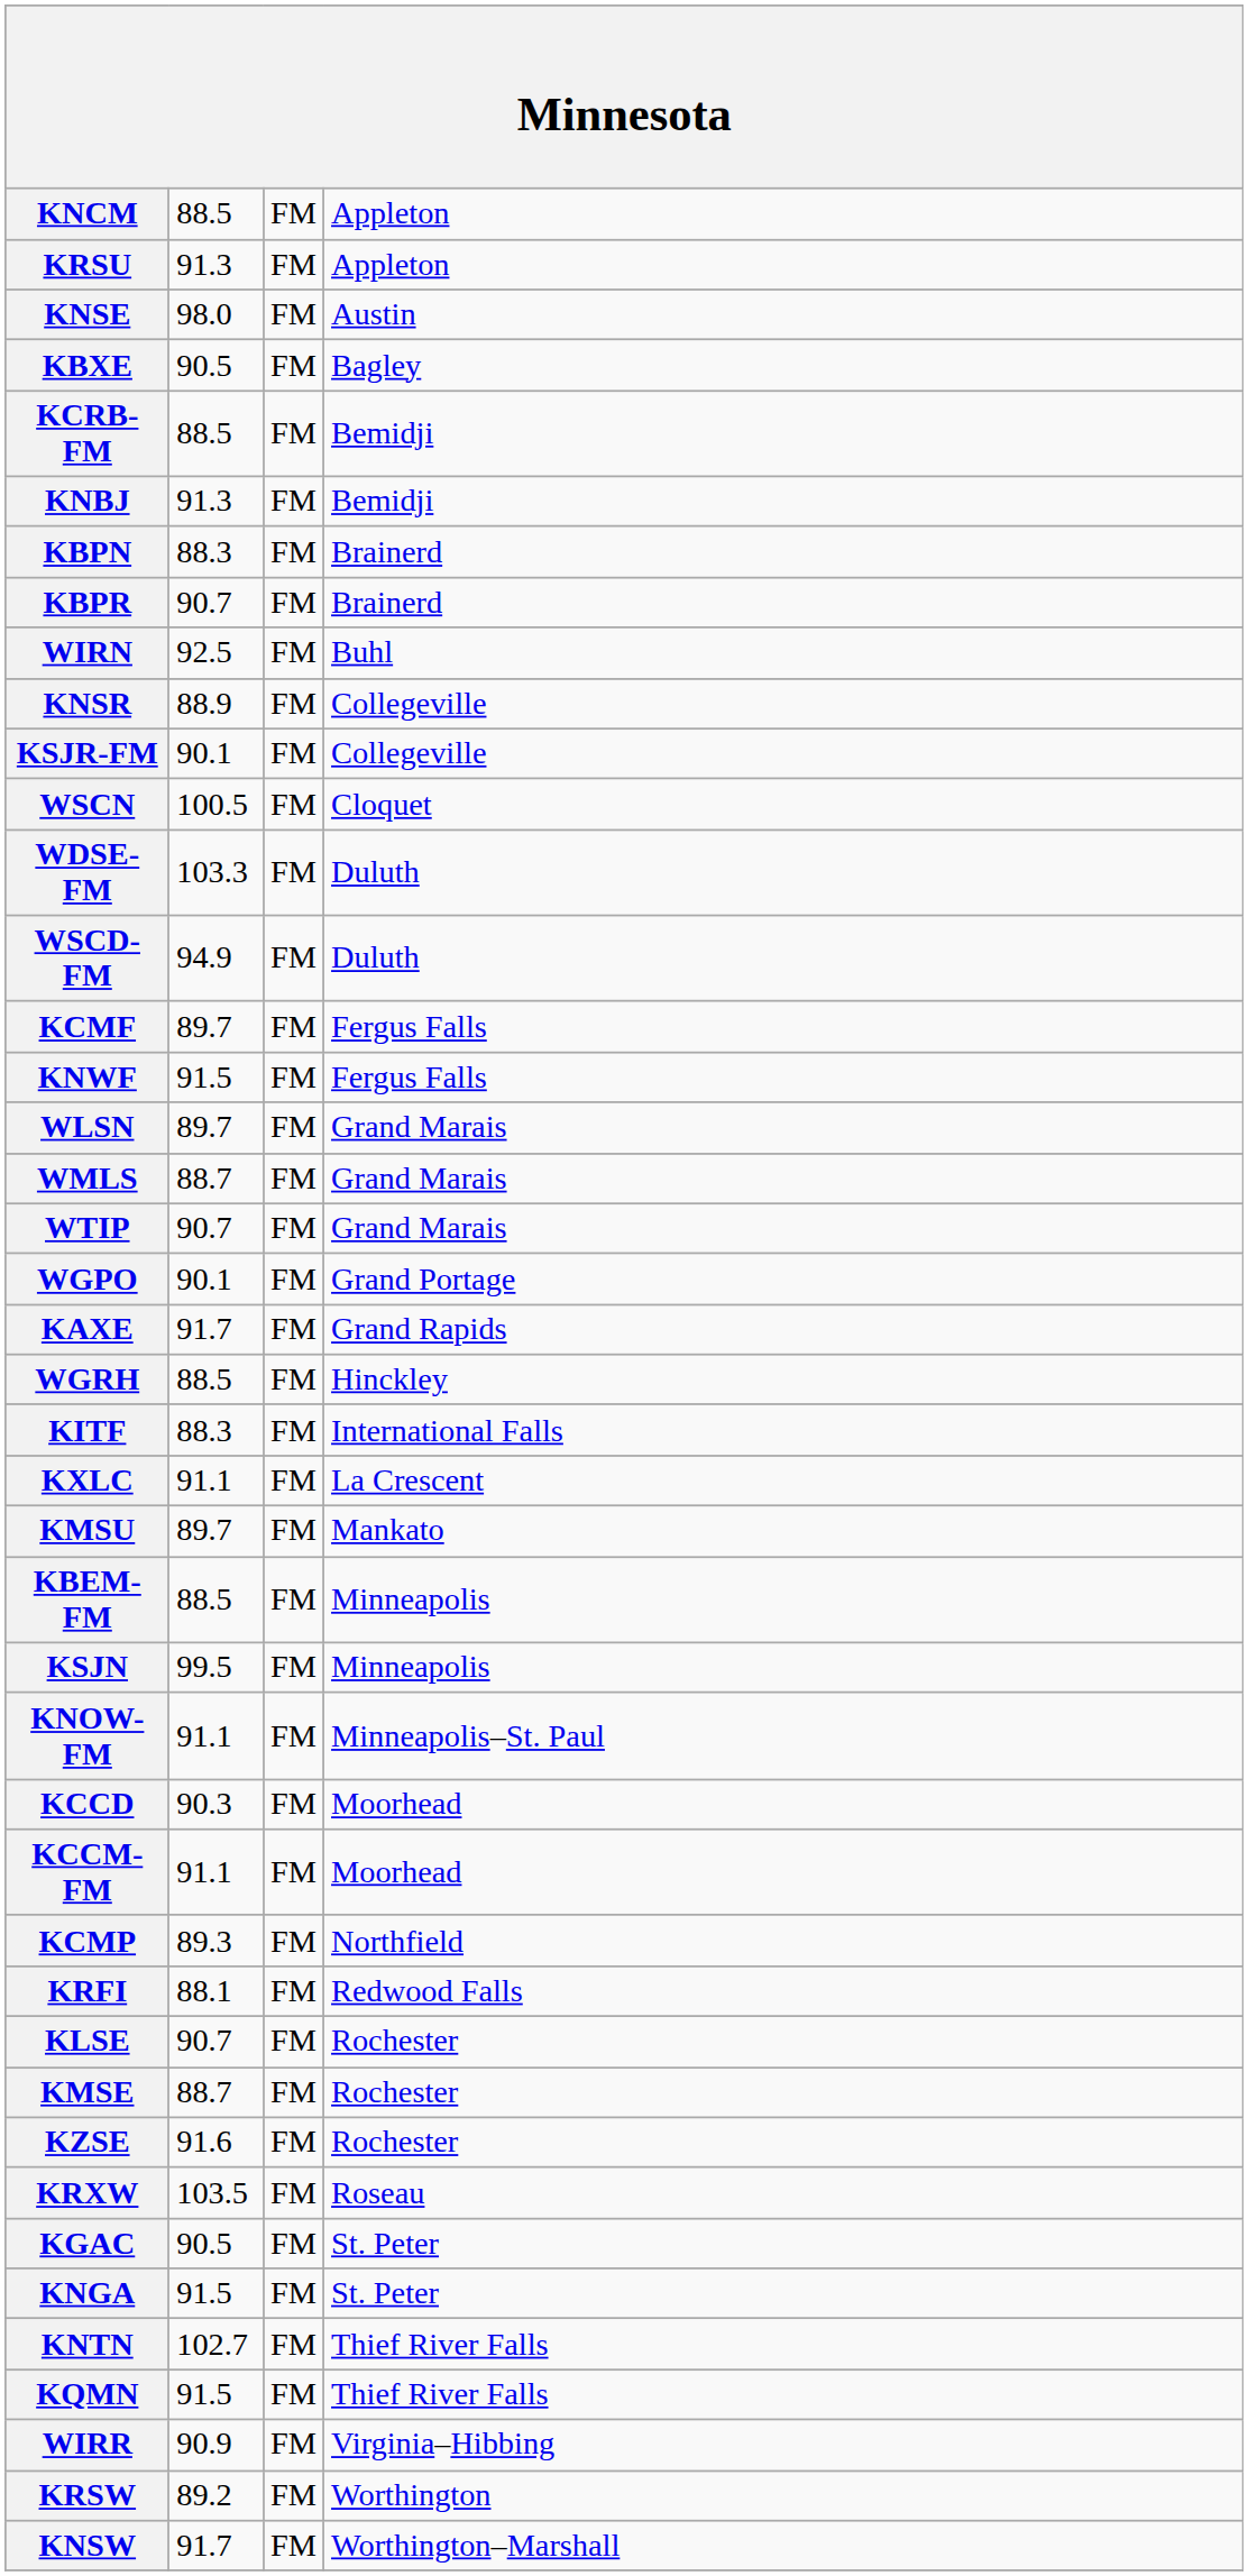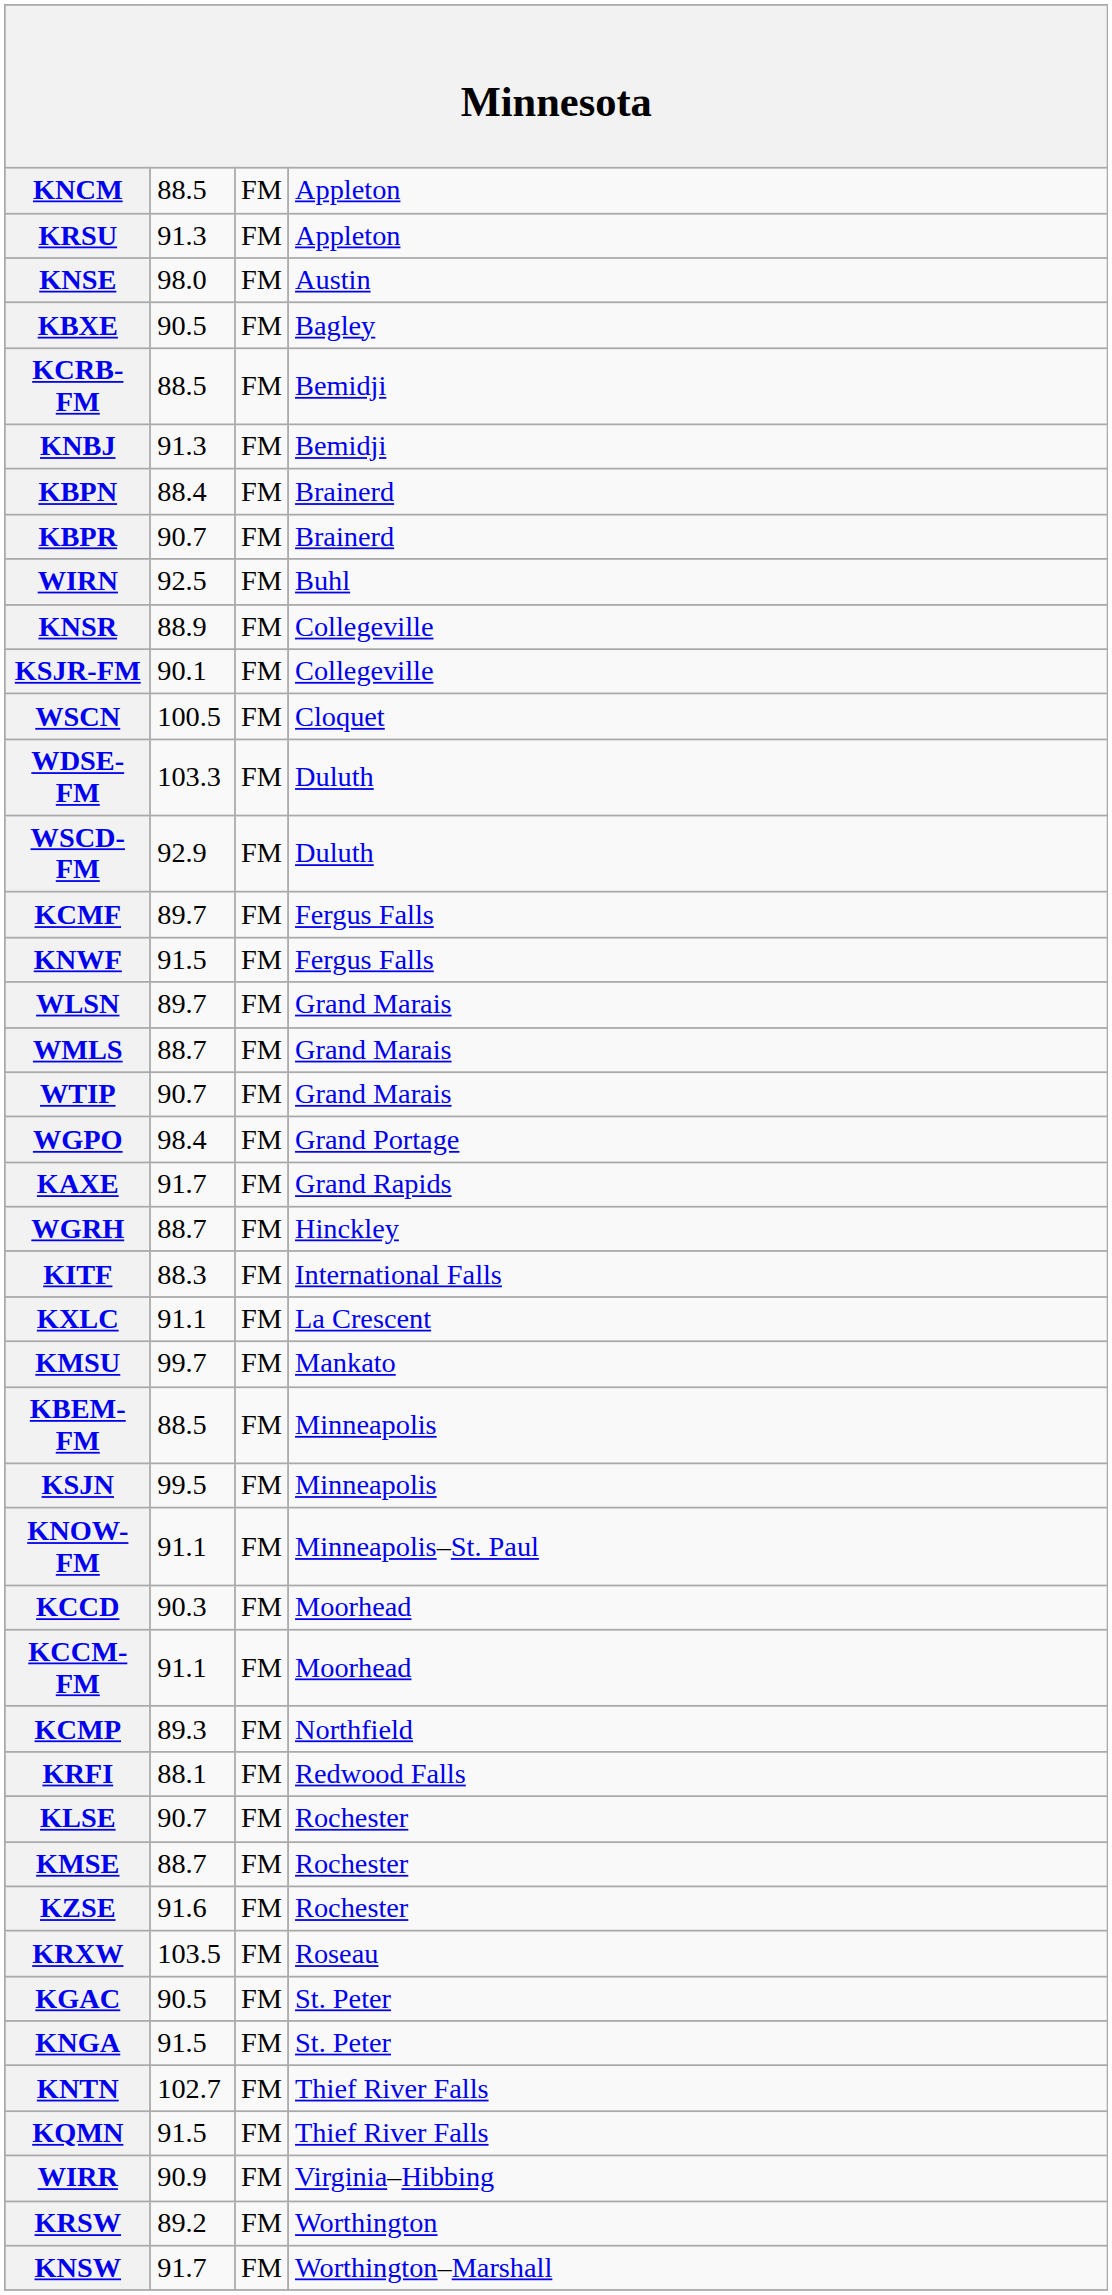KBPN | column 2: 88.3 -> 88.4
WSCD-FM | column 2: 94.9 -> 92.9
WGPO | column 2: 90.1 -> 98.4
WGRH | column 2: 88.5 -> 88.7
KMSU | column 2: 89.7 -> 99.7
